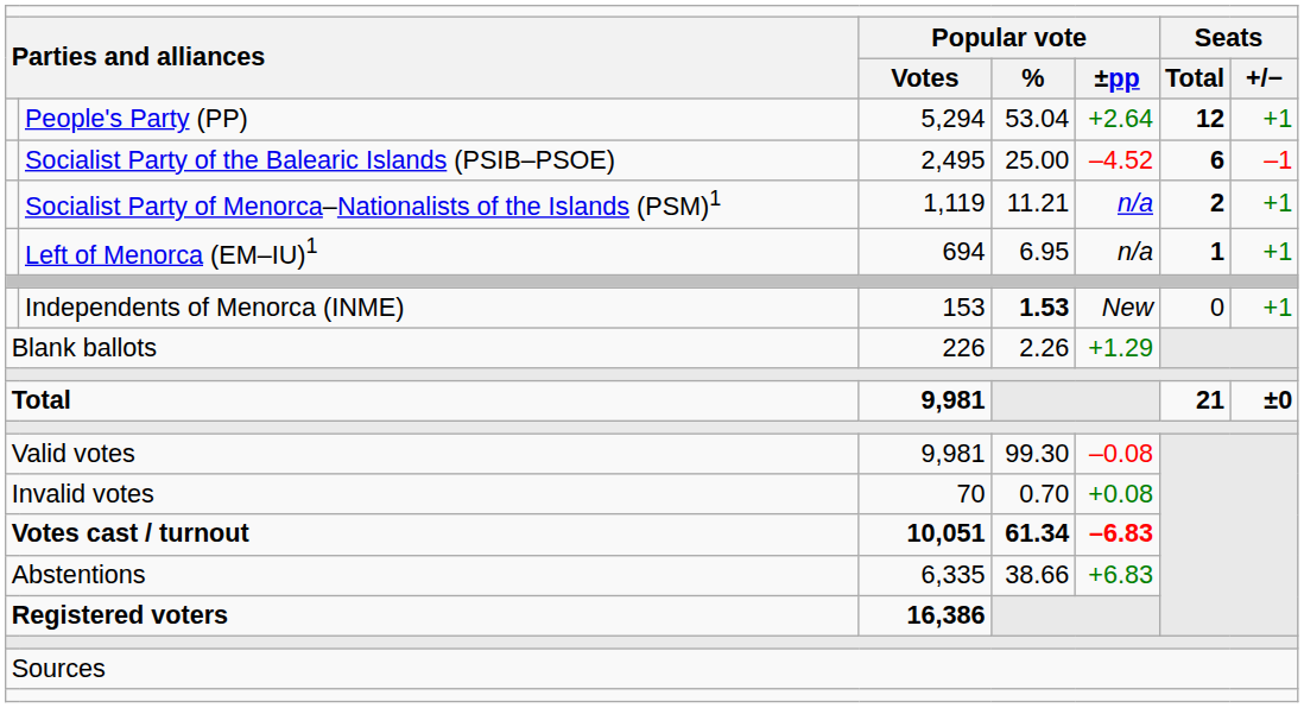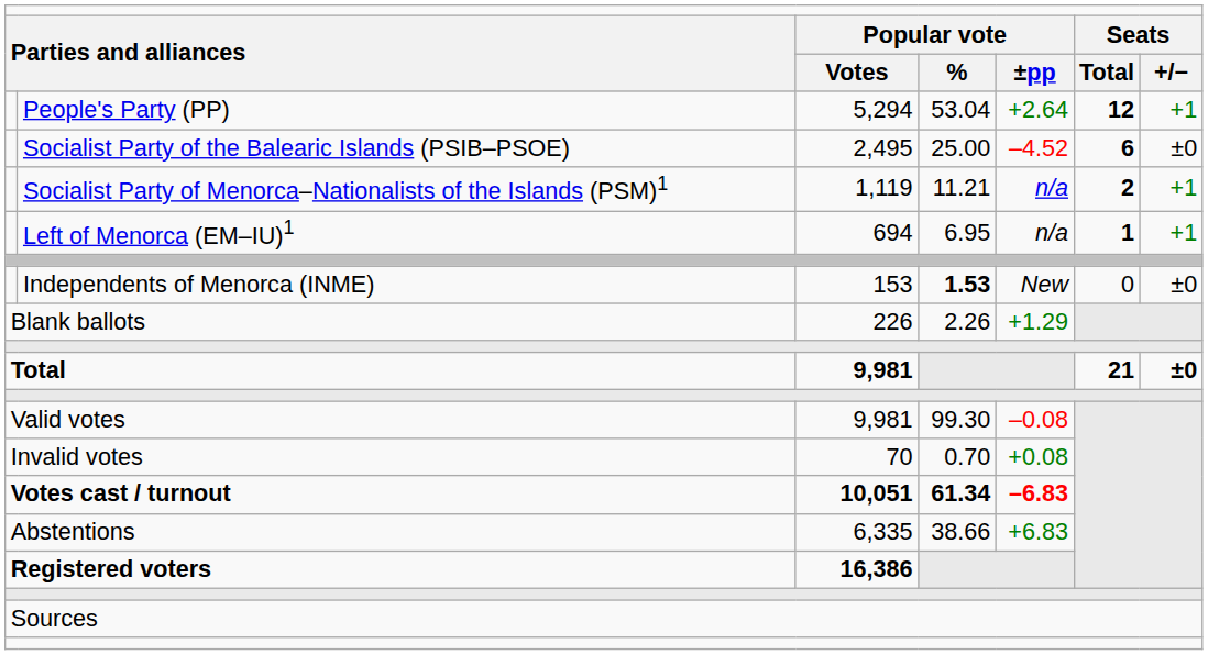Socialist Party of the Balearic Islands (PSIB–PSOE) | column 7: –1 -> ±0
Independents of Menorca (INME) | column 7: +1 -> ±0
